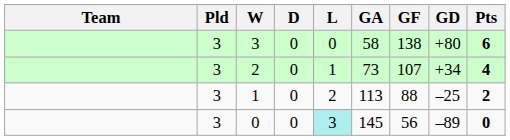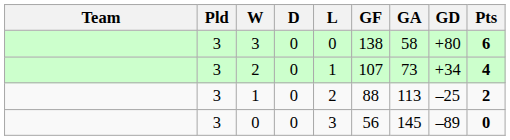columns swapped: GF <-> GA
row 5 | L: paleturquoise background -> no background
